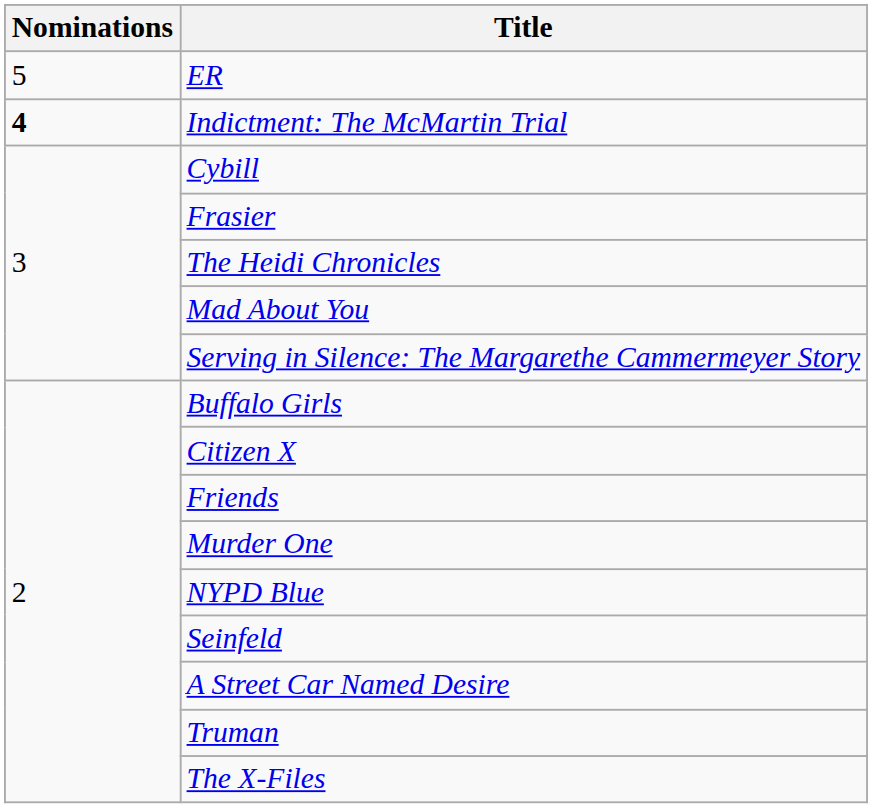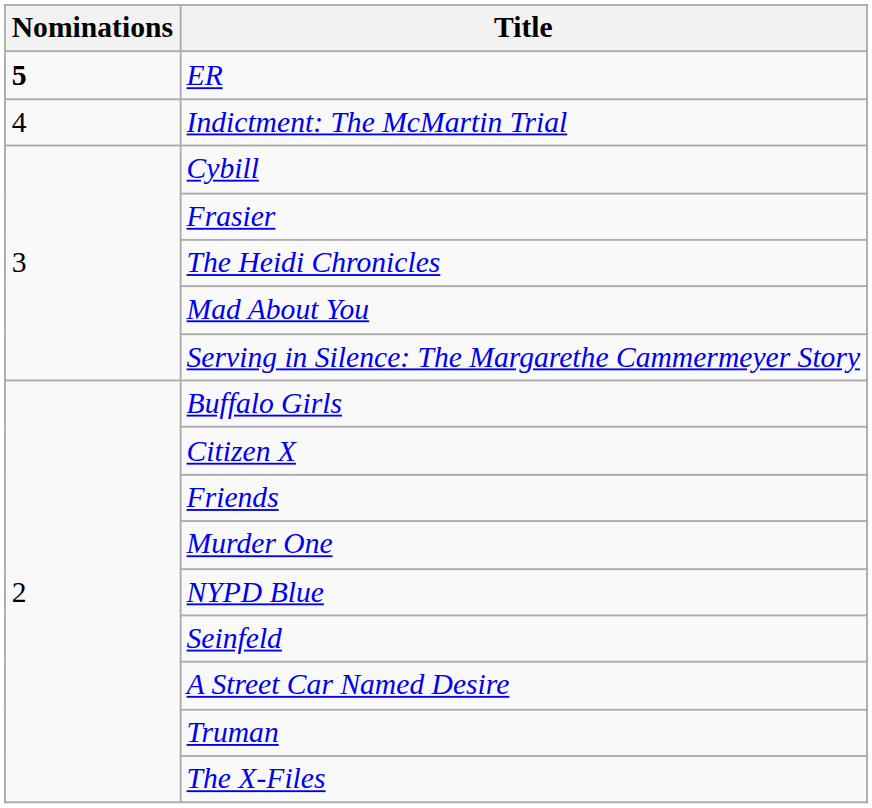ER | Nominations: normal -> bold
Indictment: The McMartin Trial | Nominations: bold -> normal
